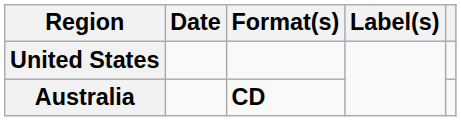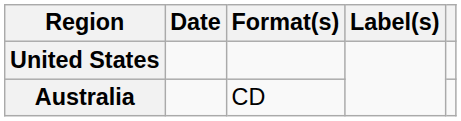Australia | Format(s): bold -> normal
